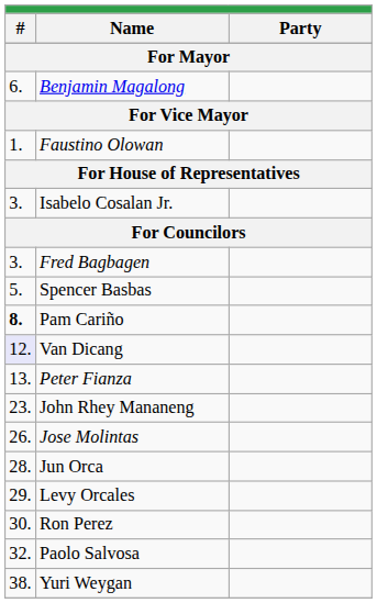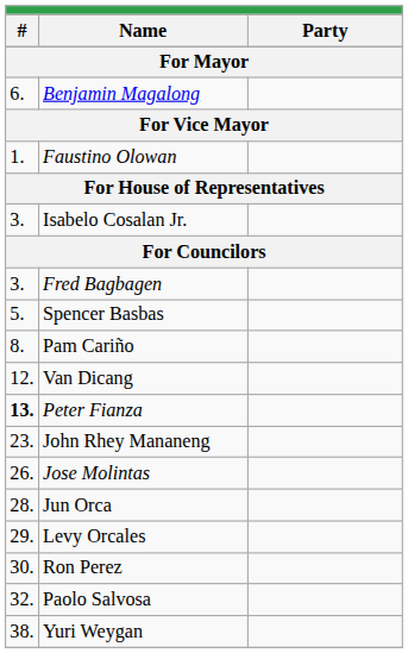Pam Cariño | column 1: bold -> normal
Van Dicang | column 1: lavender background -> no background
Peter Fianza | column 1: normal -> bold
